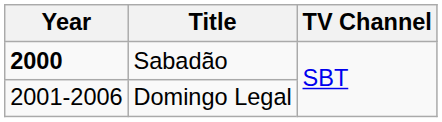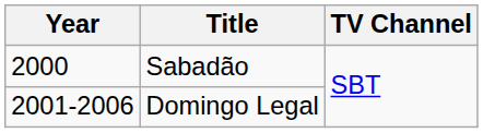Sabadão | Year: bold -> normal
